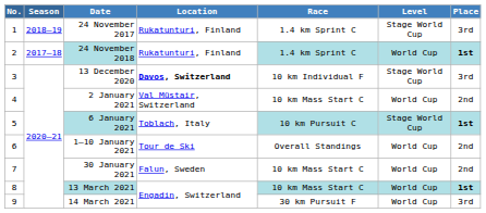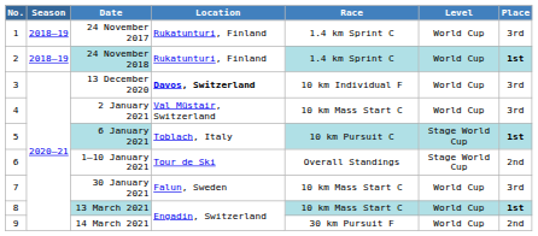24 November 2017 | Level: Stage World Cup -> World Cup
24 November 2018 | Season: 2017–18 -> 2018–19
13 December 2020 | Level: Stage World Cup -> World Cup
2 January 2021 | Place: 2nd -> 3rd
1–10 January 2021 | Level: World Cup -> Stage World Cup
30 January 2021 | Place: 2nd -> 3rd
14 March 2021 | Place: 3rd -> 2nd
